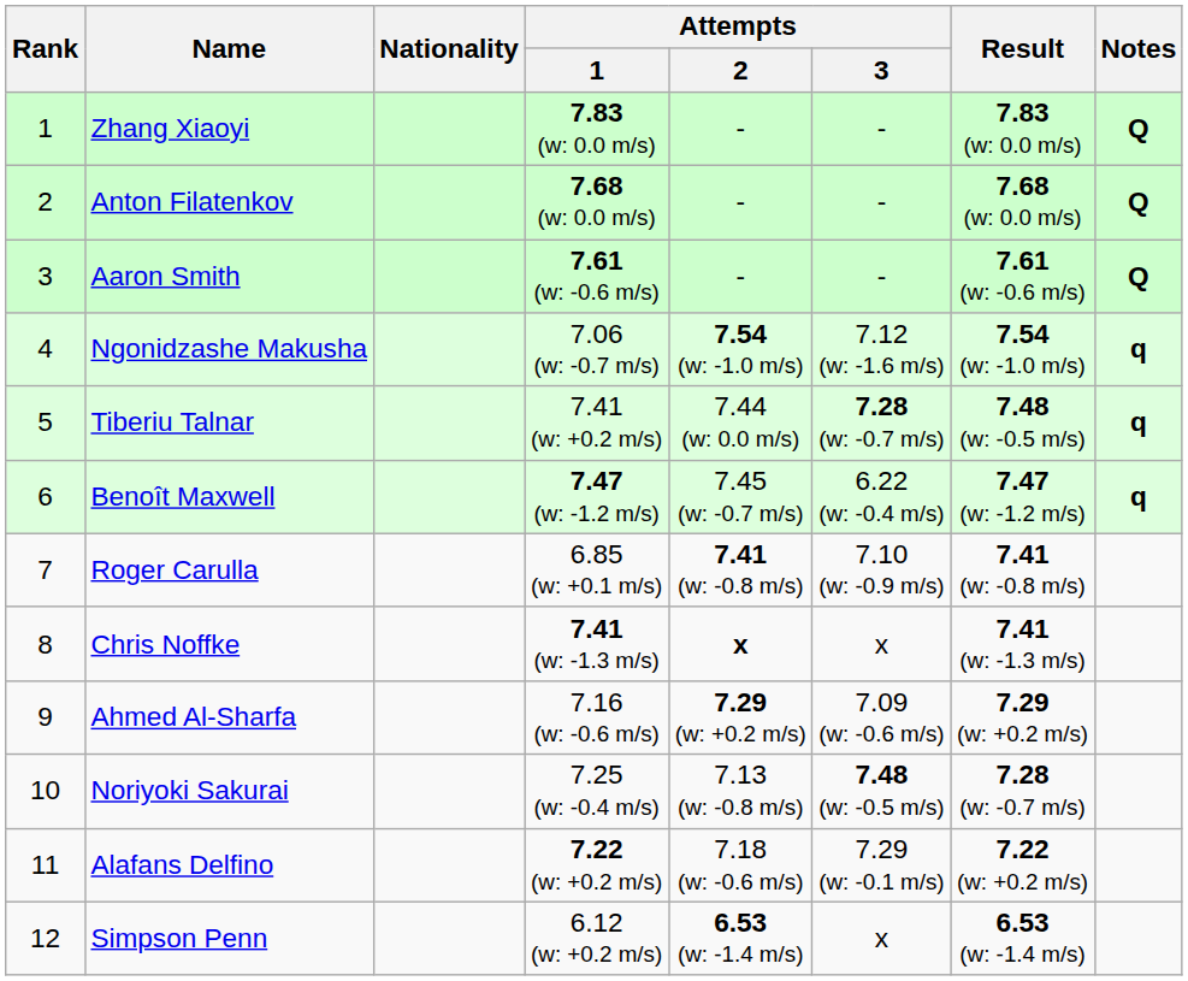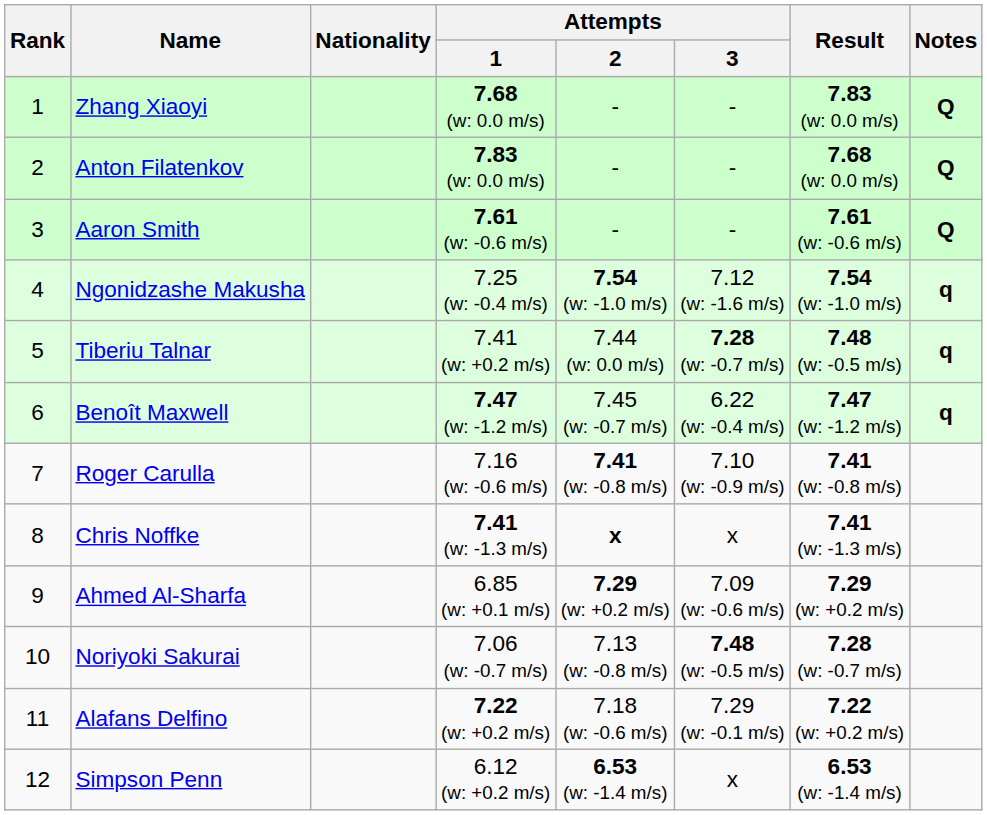Zhang Xiaoyi | Attempts / 1: 7.83 (w: 0.0 m/s) -> 7.68 (w: 0.0 m/s)
Anton Filatenkov | Attempts / 1: 7.68 (w: 0.0 m/s) -> 7.83 (w: 0.0 m/s)
Ngonidzashe Makusha | Attempts / 1: 7.06 (w: -0.7 m/s) -> 7.25 (w: -0.4 m/s)
Roger Carulla | Attempts / 1: 6.85 (w: +0.1 m/s) -> 7.16 (w: -0.6 m/s)
Ahmed Al-Sharfa | Attempts / 1: 7.16 (w: -0.6 m/s) -> 6.85 (w: +0.1 m/s)
Noriyoki Sakurai | Attempts / 1: 7.25 (w: -0.4 m/s) -> 7.06 (w: -0.7 m/s)
